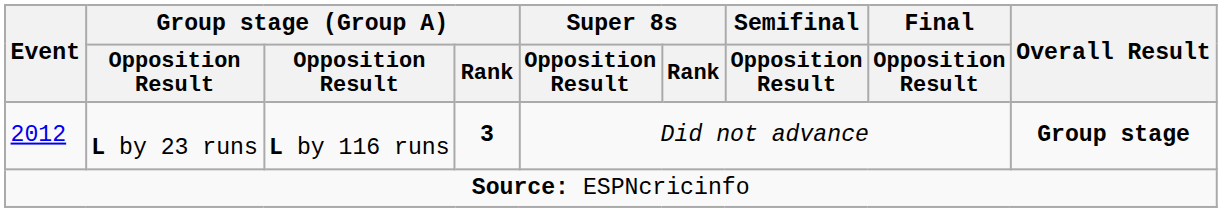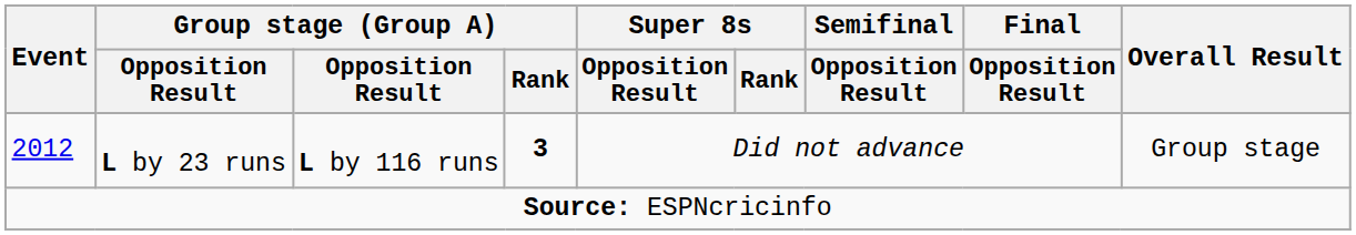2012 | Overall Result: bold -> normal
